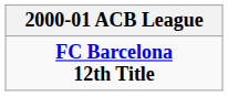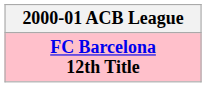row 2 | column 1: no background -> pink background
